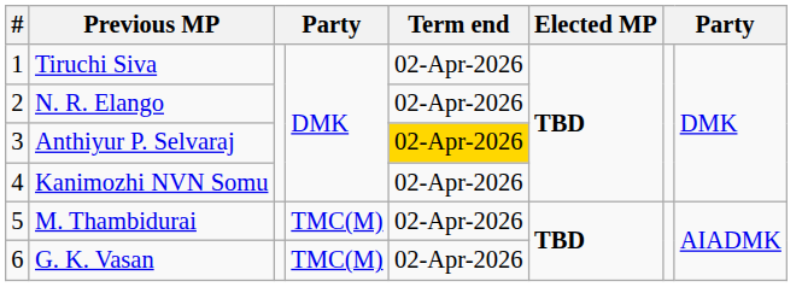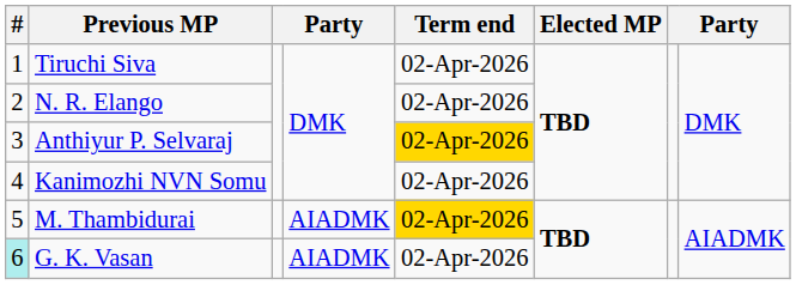M. Thambidurai | column 4: TMC(M) -> AIADMK
M. Thambidurai | Term end: no background -> gold background
G. K. Vasan | #: no background -> paleturquoise background
G. K. Vasan | column 4: TMC(M) -> AIADMK
